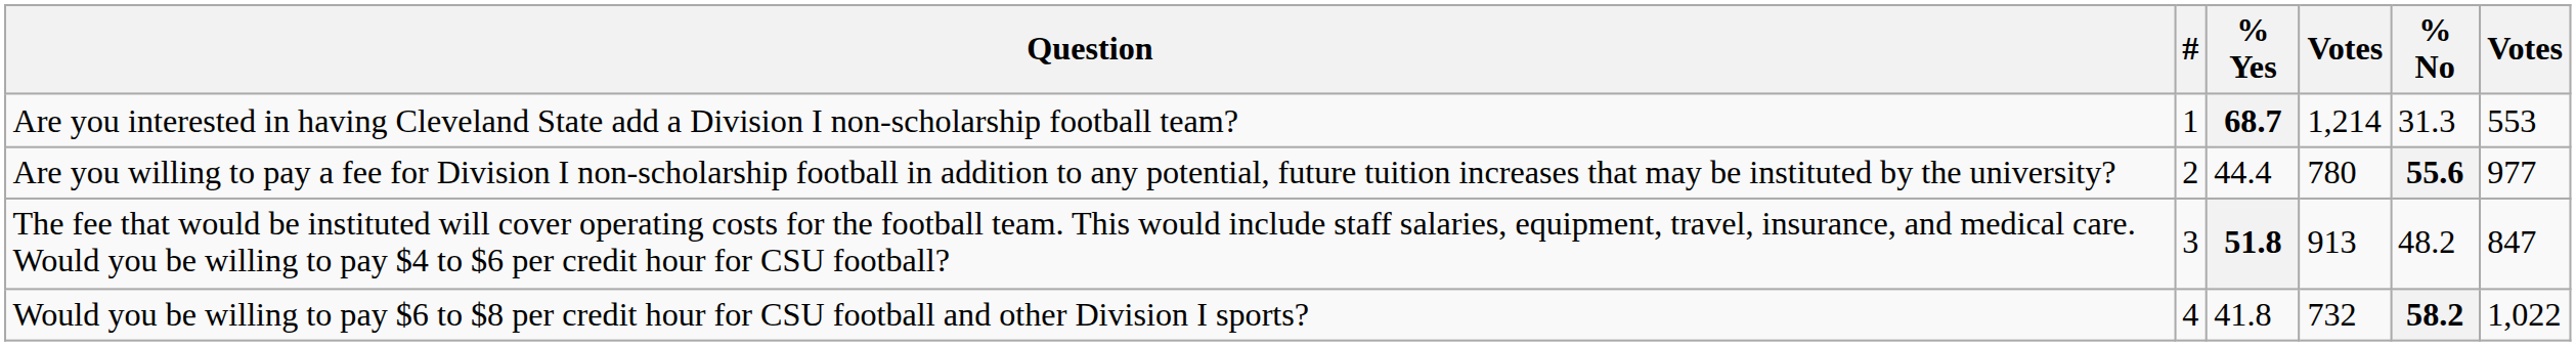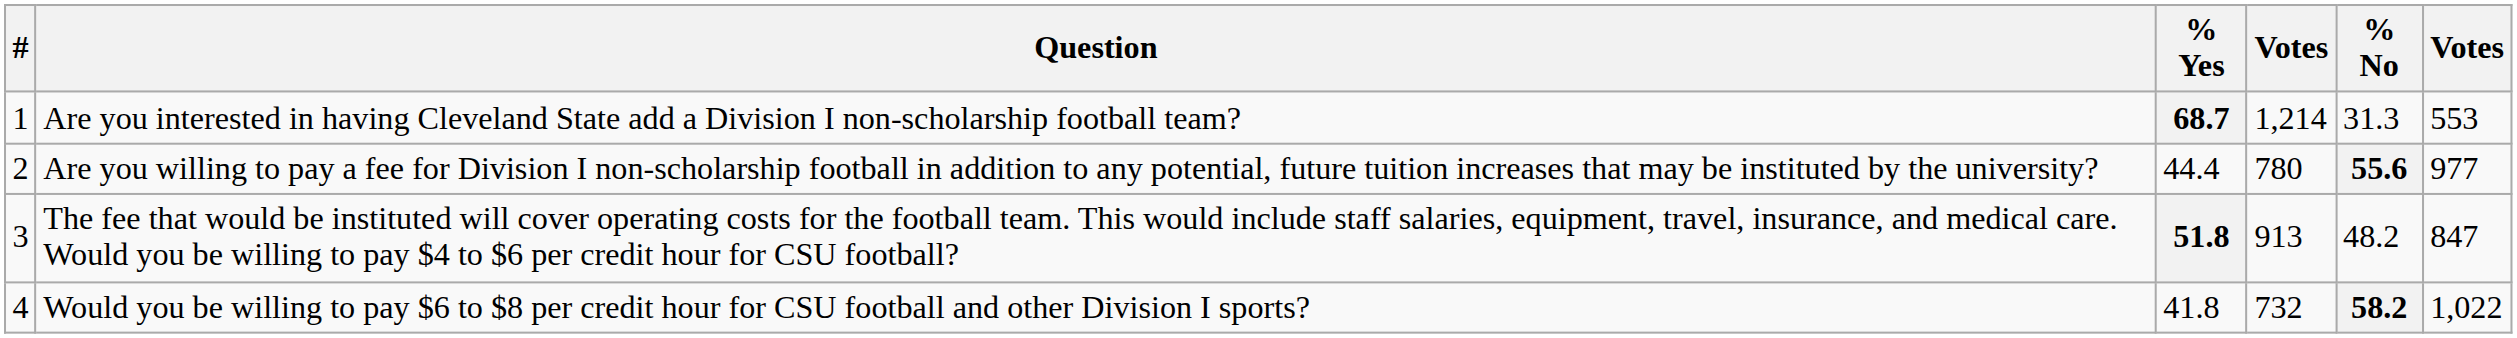columns swapped: # <-> Question
